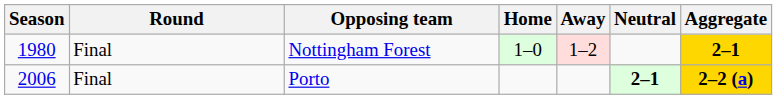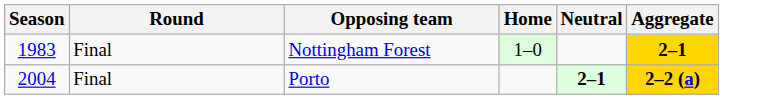- column: Away | 1–2
Nottingham Forest | Season: 1980 -> 1983
Porto | Season: 2006 -> 2004
